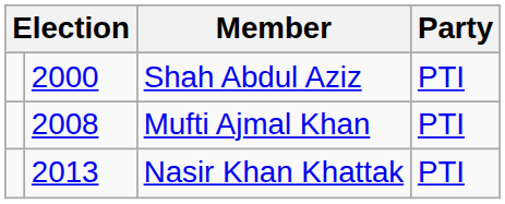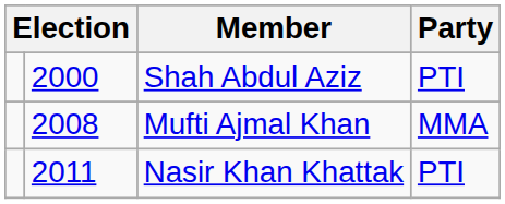Mufti Ajmal Khan | Party: PTI -> MMA
Nasir Khan Khattak | column 2: 2013 -> 2011
